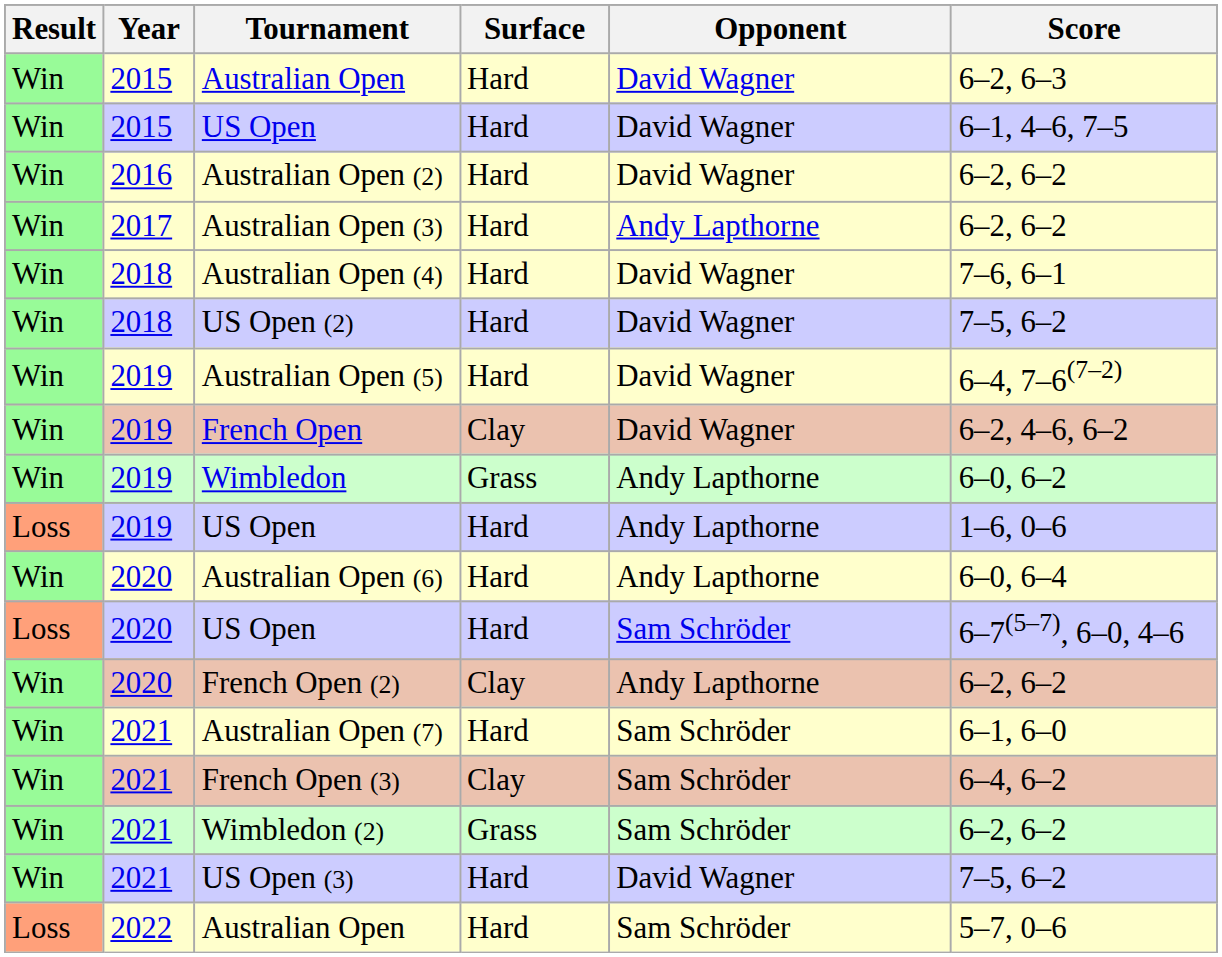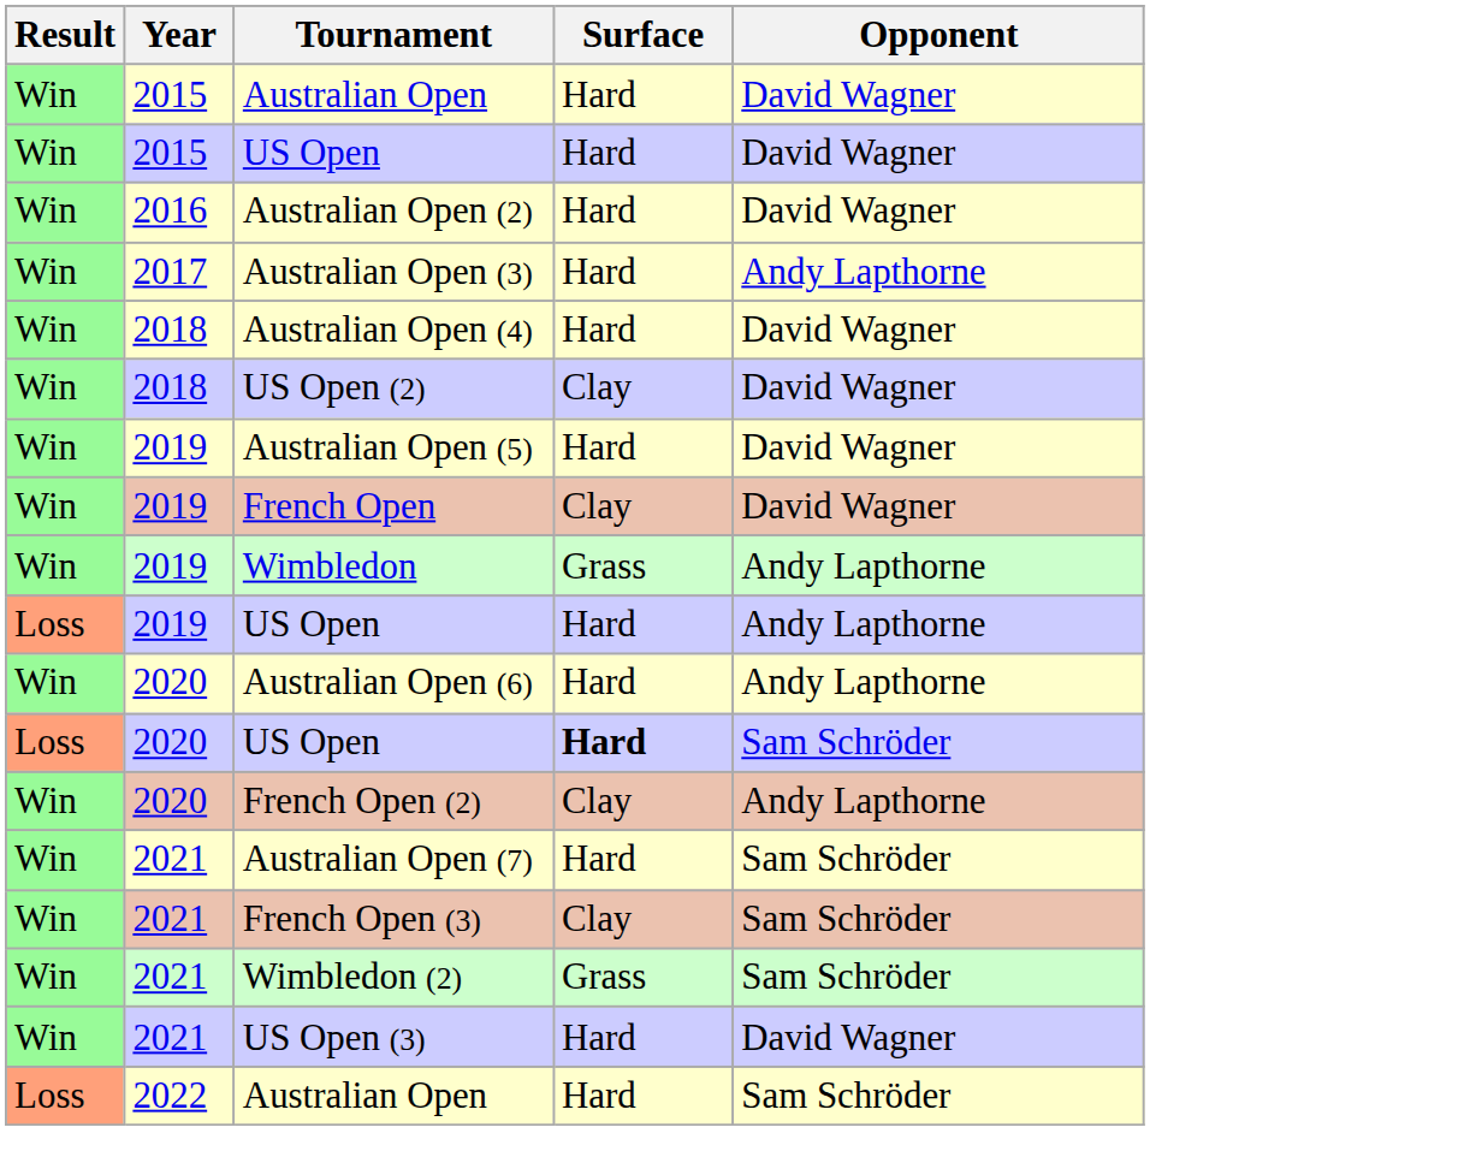- column: Score | 6–2, 6–3 | 6–1, 4–6, 7–5 | 6–2, 6–2 | 6–2, 6–2 | 7–6, 6–1 | 7–5, 6–2 | 6–4, 7–6(7–2) | 6–2, 4–6, 6–2 | 6–0, 6–2 | 1–6, 0–6 | 6–0, 6–4 | 6–7(5–7), 6–0, 4–6 | 6–2, 6–2 | 6–1, 6–0 | 6–4, 6–2 | 6–2, 6–2 | 7–5, 6–2 | 5–7, 0–6
US Open (2) | Surface: Hard -> Clay
2020 / US Open | Surface: normal -> bold
